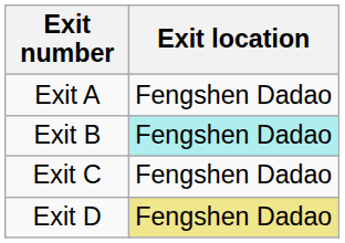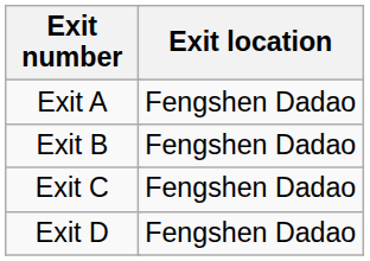Exit B | Exit location: paleturquoise background -> no background
Exit D | Exit location: khaki background -> no background
